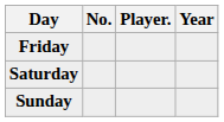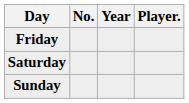columns swapped: Player. <-> Year
